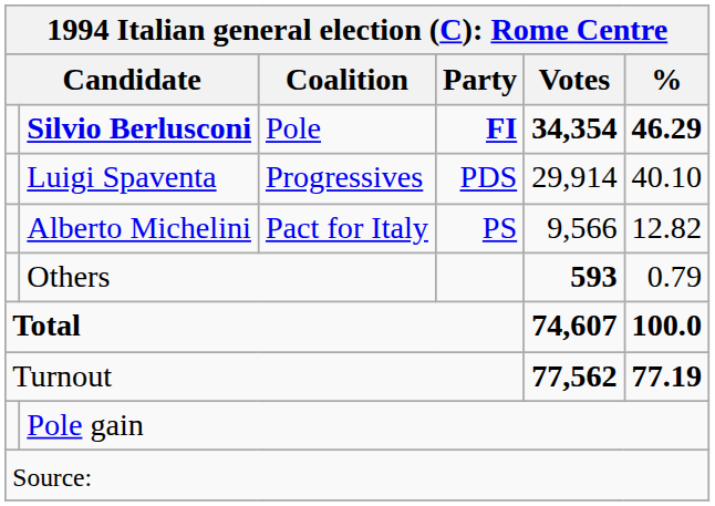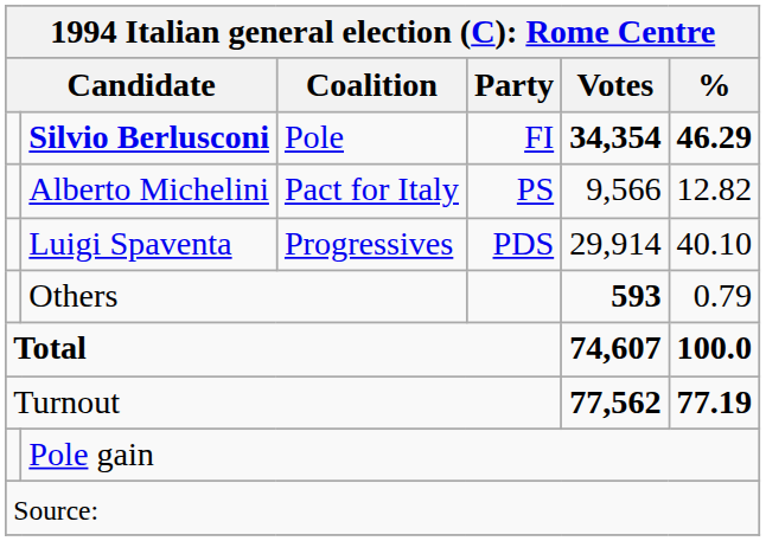Silvio Berlusconi | Party: bold -> normal
rows swapped: Luigi Spaventa <-> Alberto Michelini
